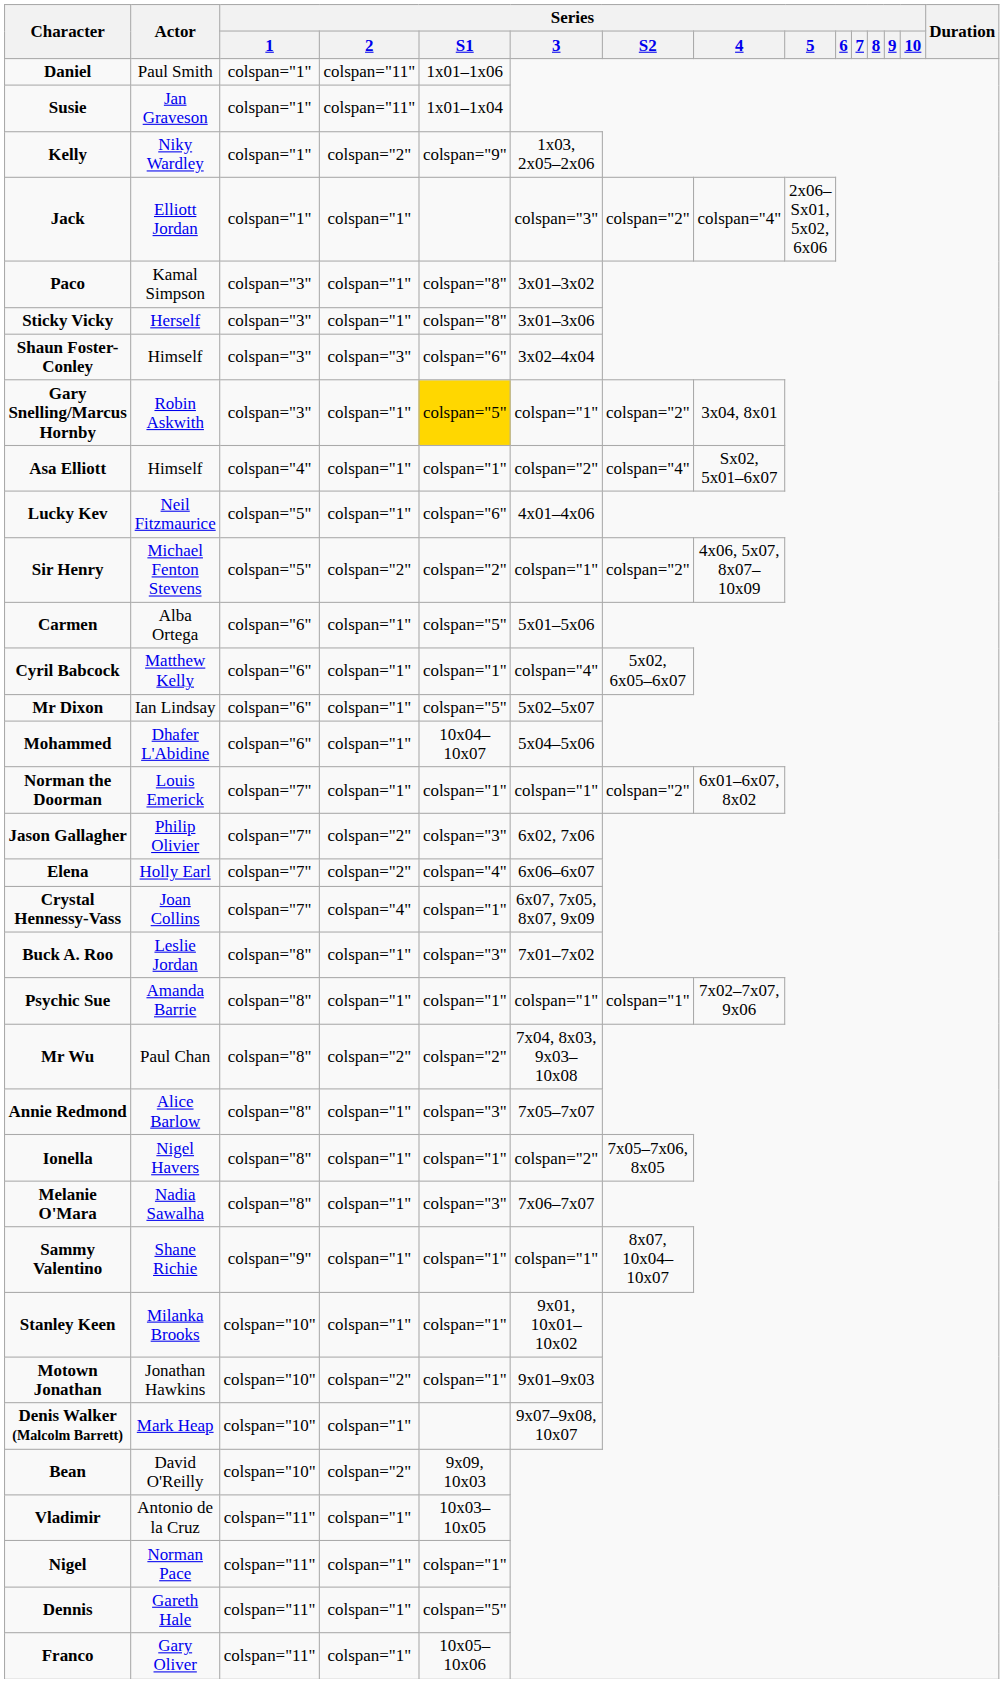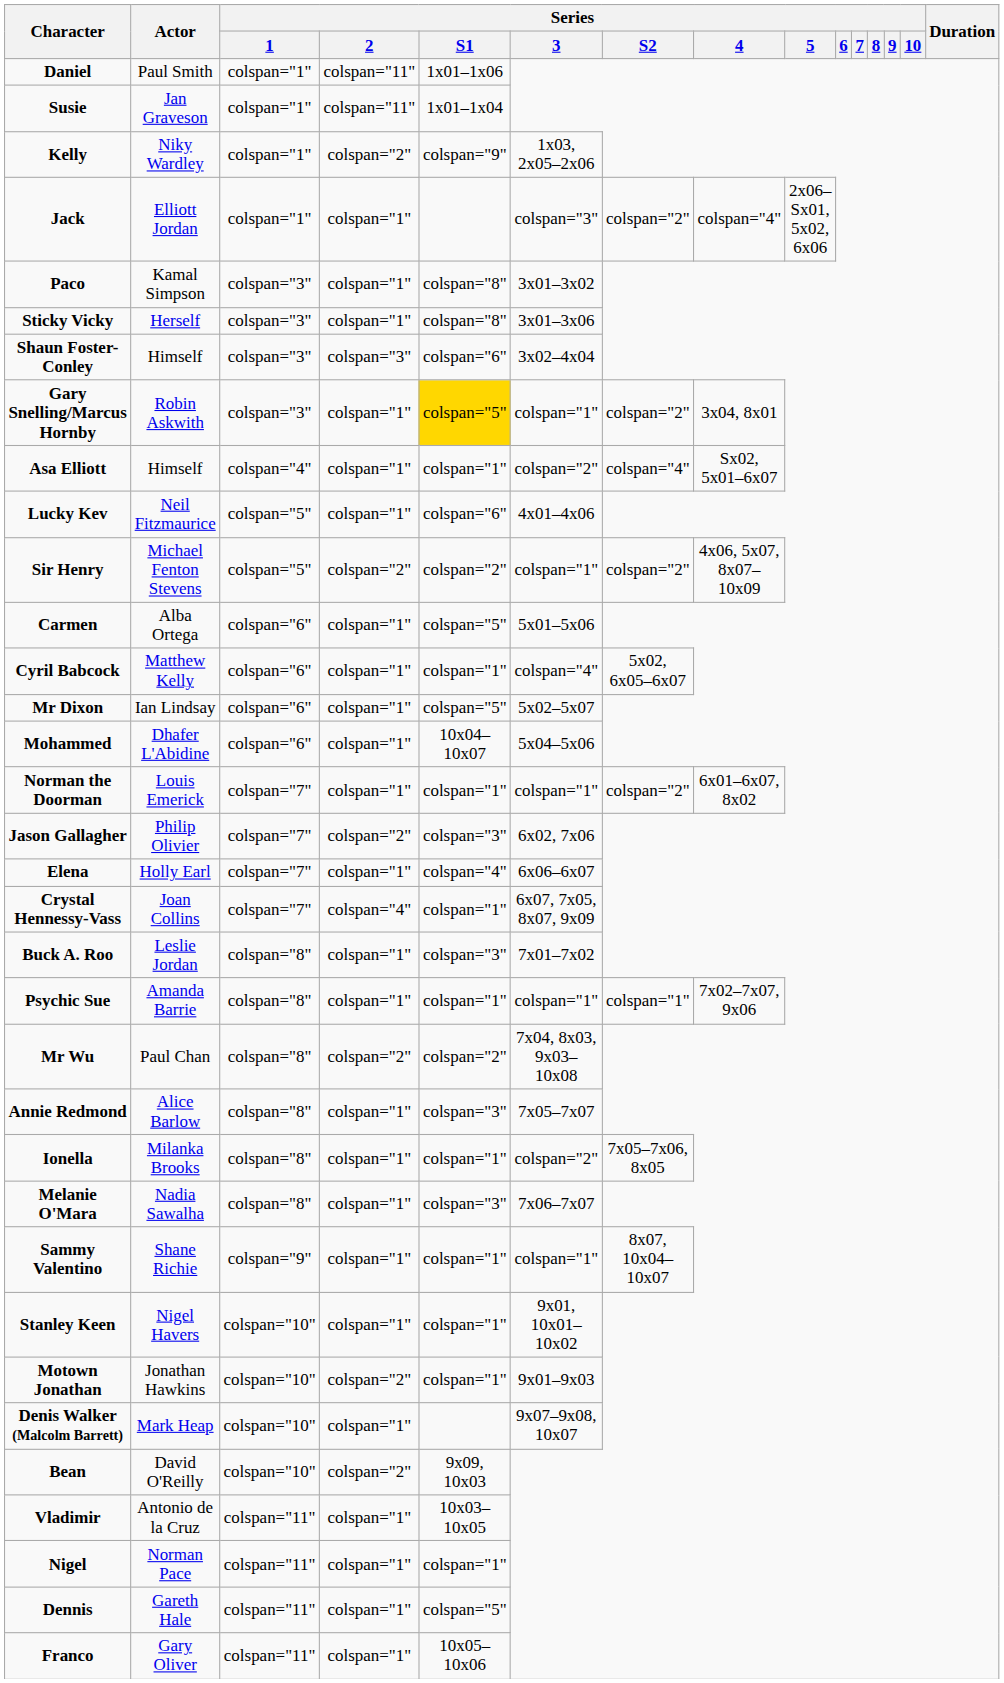Elena | Series / 2: colspan="2" -> colspan="1"
Ionella | Actor: Nigel Havers -> Milanka Brooks
Stanley Keen | Actor: Milanka Brooks -> Nigel Havers
